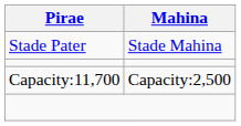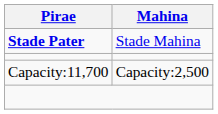row 2 | Pirae: normal -> bold
